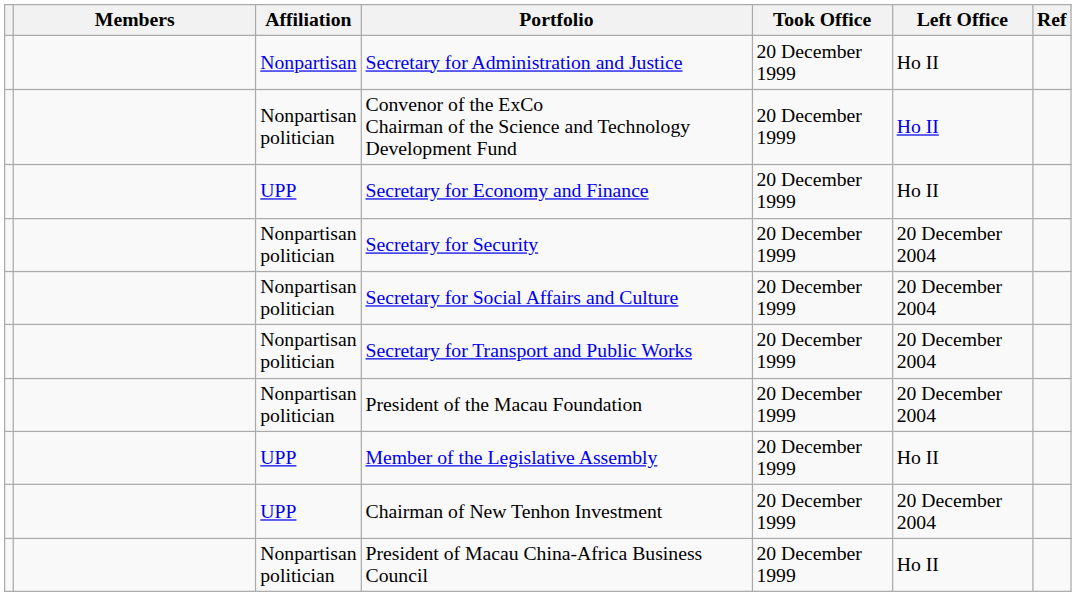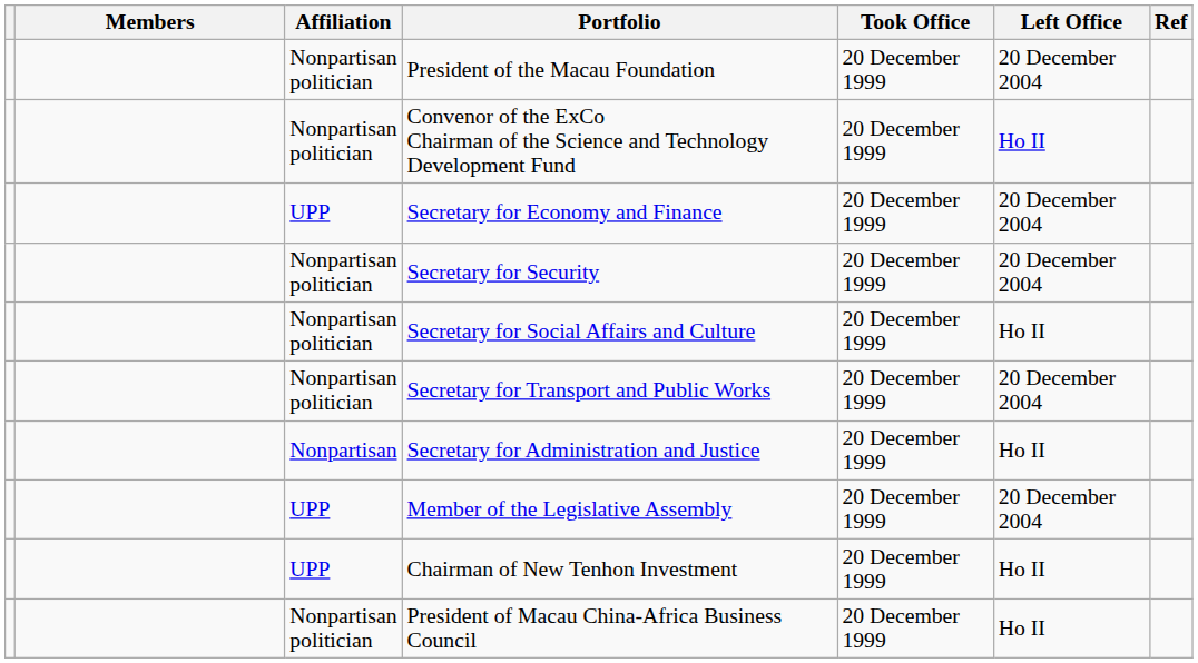rows swapped: Secretary for Administration and Justice <-> President of the Macau Foundation
Secretary for Economy and Finance | Left Office: Ho II -> 20 December 2004
Secretary for Social Affairs and Culture | Left Office: 20 December 2004 -> Ho II
Member of the Legislative Assembly | Left Office: Ho II -> 20 December 2004
Chairman of New Tenhon Investment | Left Office: 20 December 2004 -> Ho II
